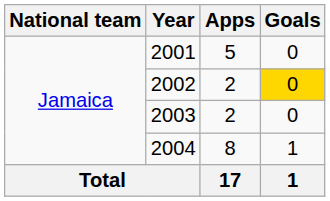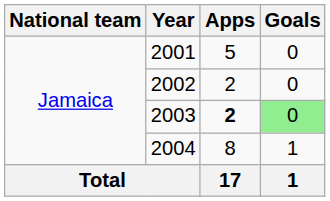2002 | Goals: gold background -> no background
2003 | Apps: normal -> bold
2003 | Goals: no background -> lightgreen background
